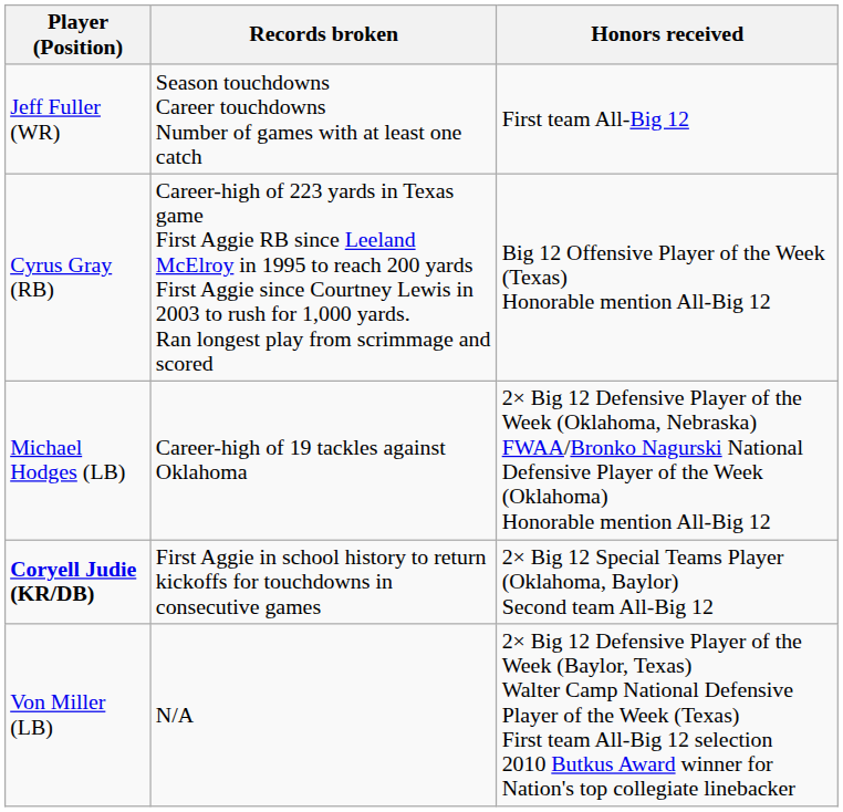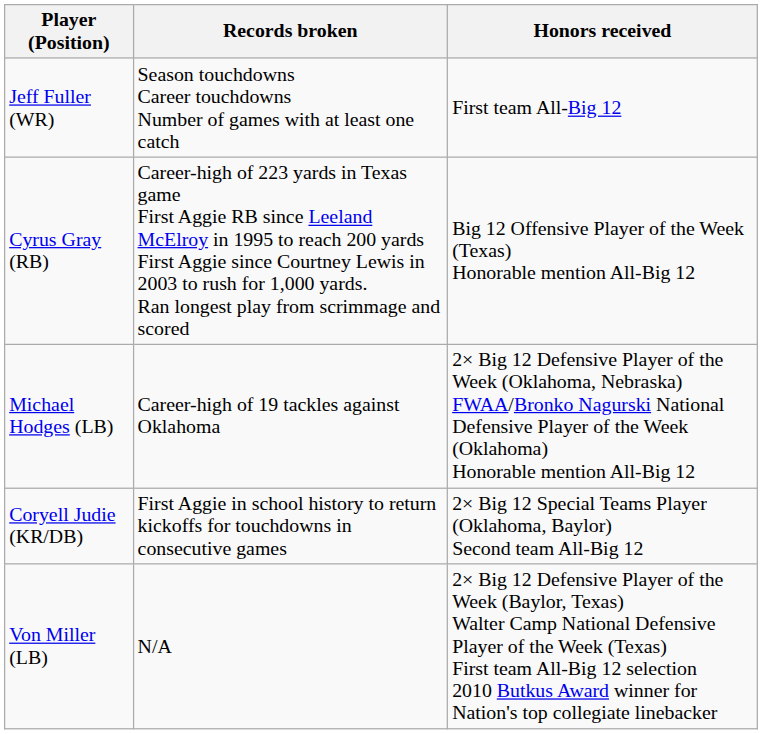row 5 | Player (Position): bold -> normal
